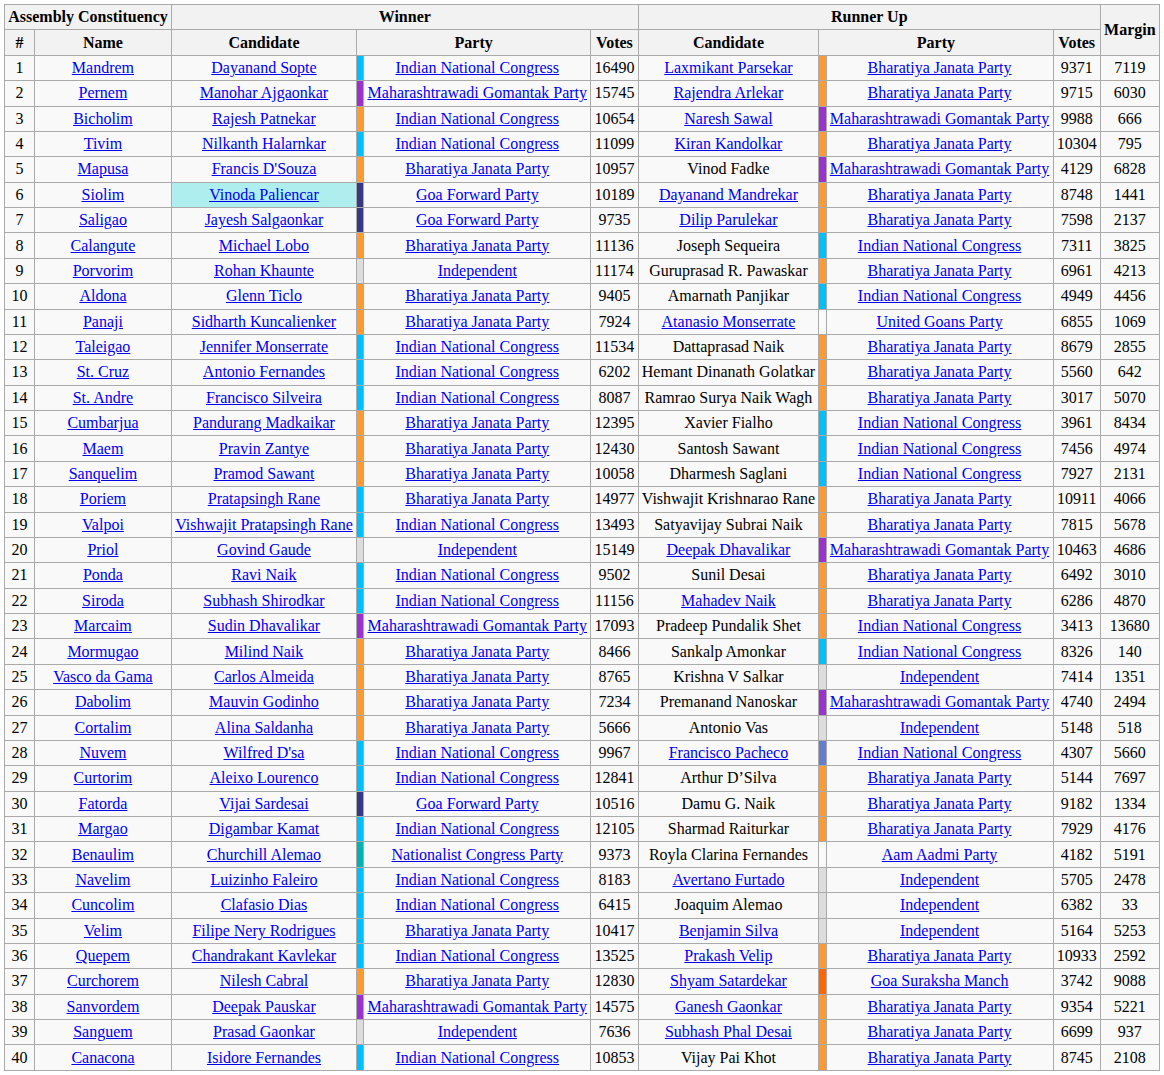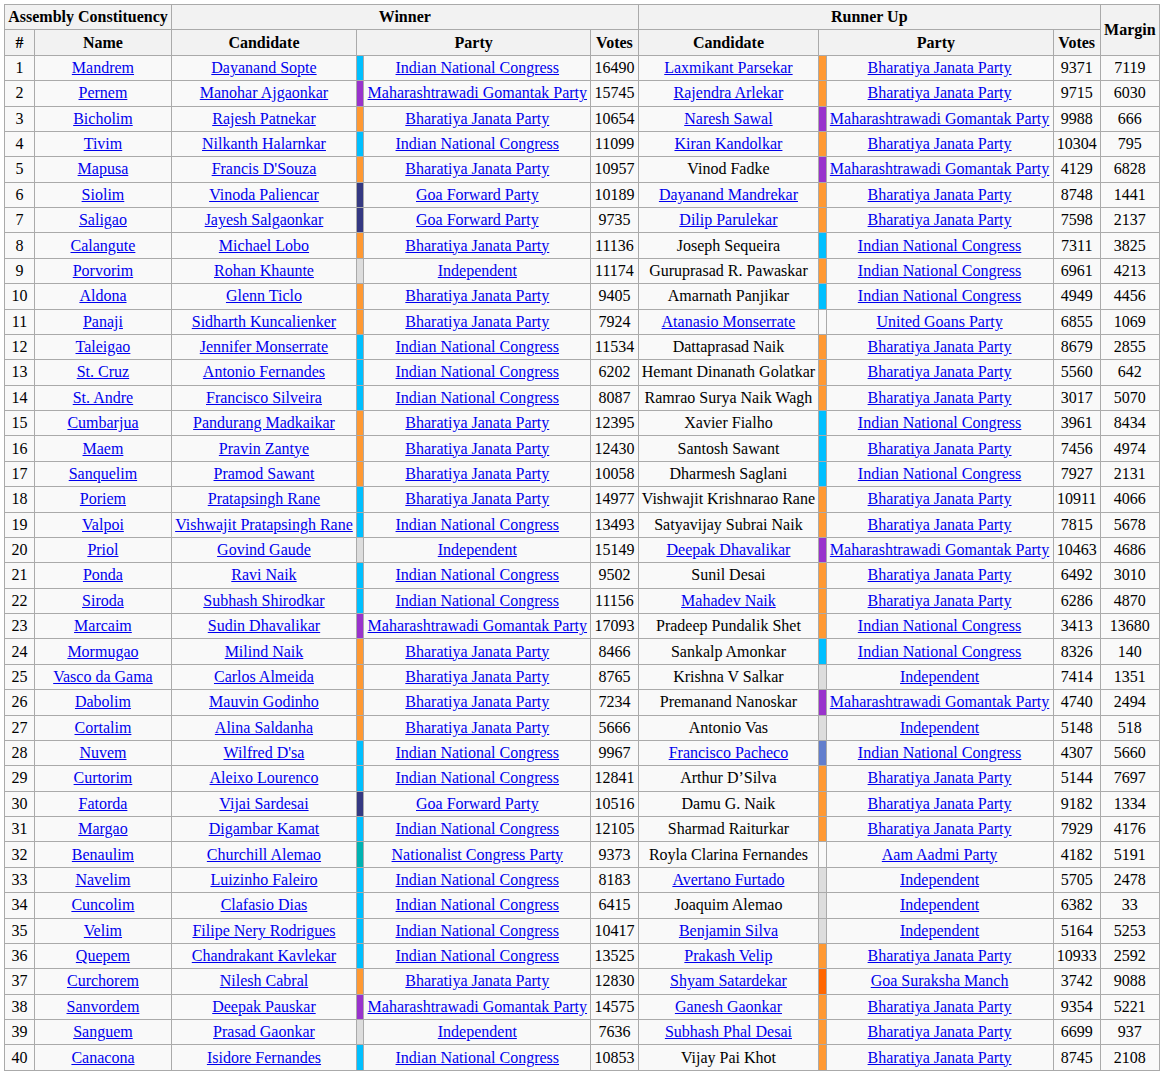Bicholim | column 5: Indian National Congress -> Bharatiya Janata Party
Siolim | Winner / Candidate: paleturquoise background -> no background
Porvorim | column 9: Bharatiya Janata Party -> Indian National Congress
Maem | column 9: Indian National Congress -> Bharatiya Janata Party
Velim | column 5: Bharatiya Janata Party -> Indian National Congress
